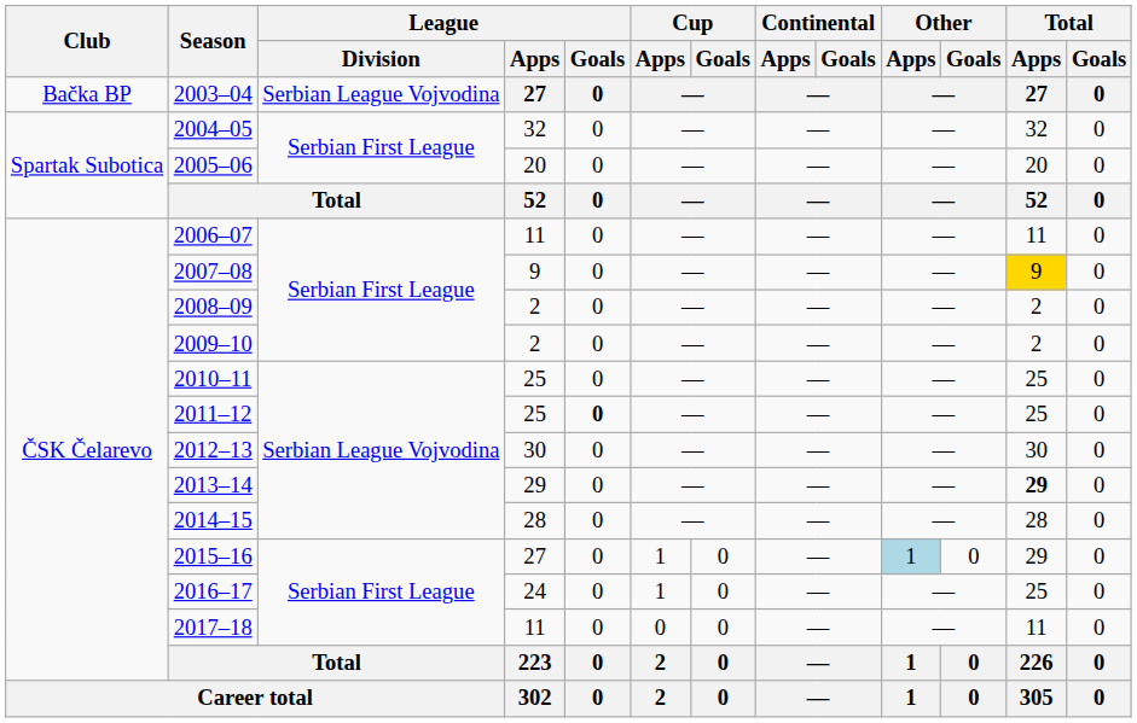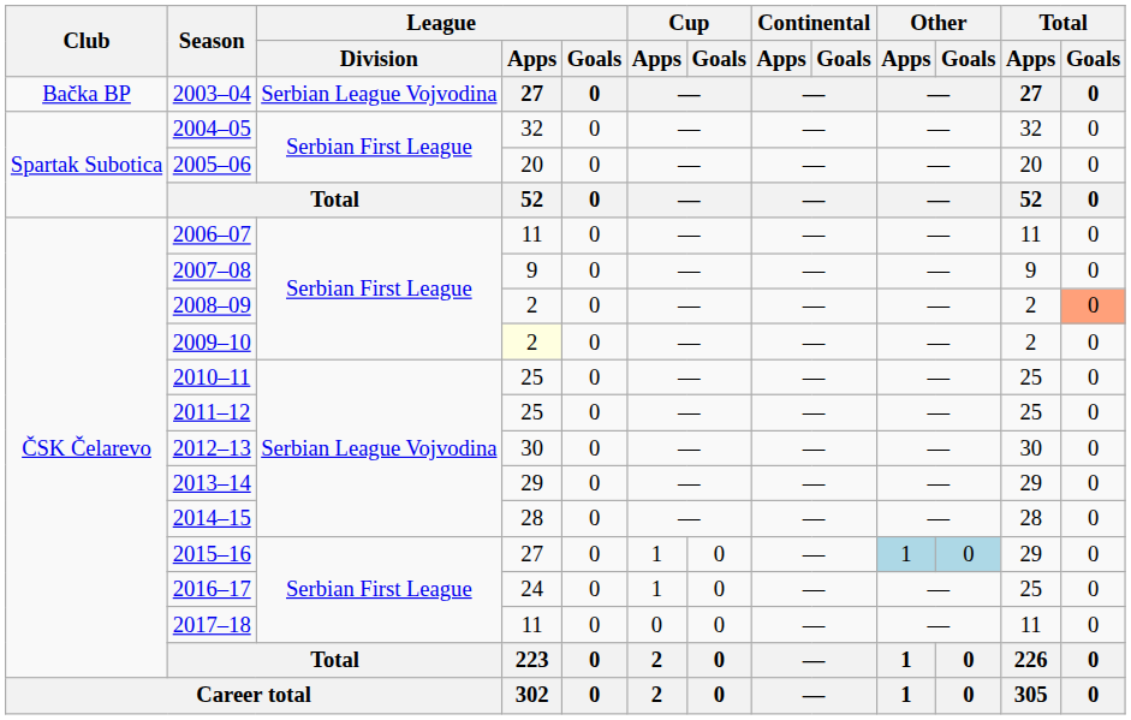2007–08 | Total / Apps: gold background -> no background
2008–09 | Total / Goals: no background -> lightsalmon background
2009–10 | League / Apps: no background -> lightyellow background
2011–12 | League / Goals: bold -> normal
2013–14 | Total / Apps: bold -> normal
2015–16 | Other / Goals: no background -> lightblue background
